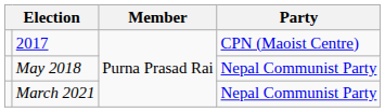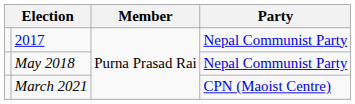2017 | Party: CPN (Maoist Centre) -> Nepal Communist Party
March 2021 | Party: Nepal Communist Party -> CPN (Maoist Centre)
